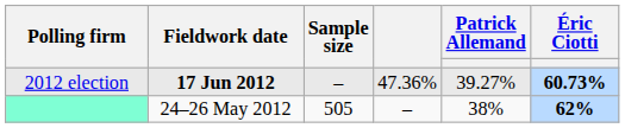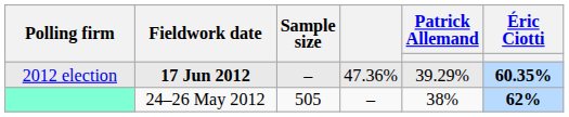2012 election | Patrick Allemand: 39.27% -> 39.29%
2012 election | Éric Ciotti: 60.73% -> 60.35%
